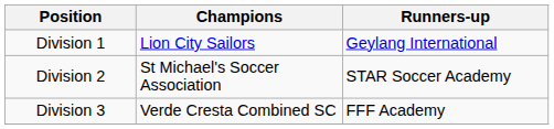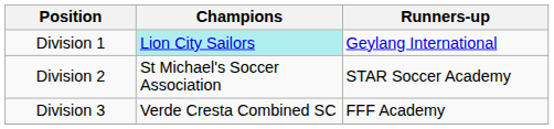Division 1 | Champions: no background -> paleturquoise background
